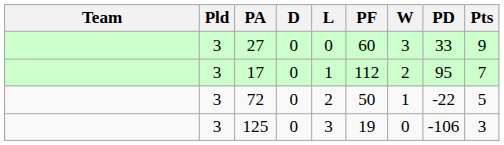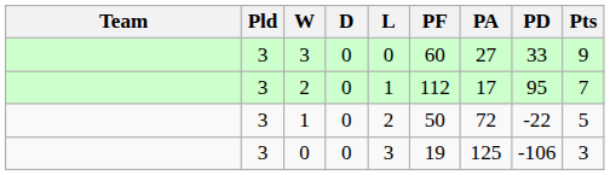columns swapped: W <-> PA
